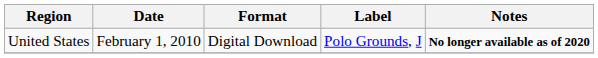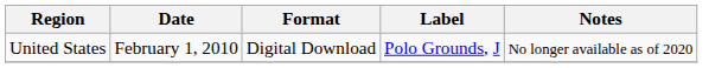United States | Notes: bold -> normal
